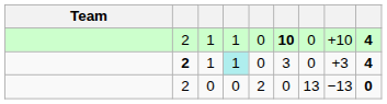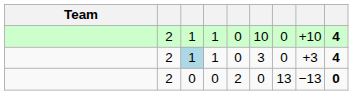row 2 | column 6: bold -> normal
row 3 | column 2: bold -> normal
row 3 | column 3: no background -> lightblue background
row 3 | column 4: paleturquoise background -> no background
